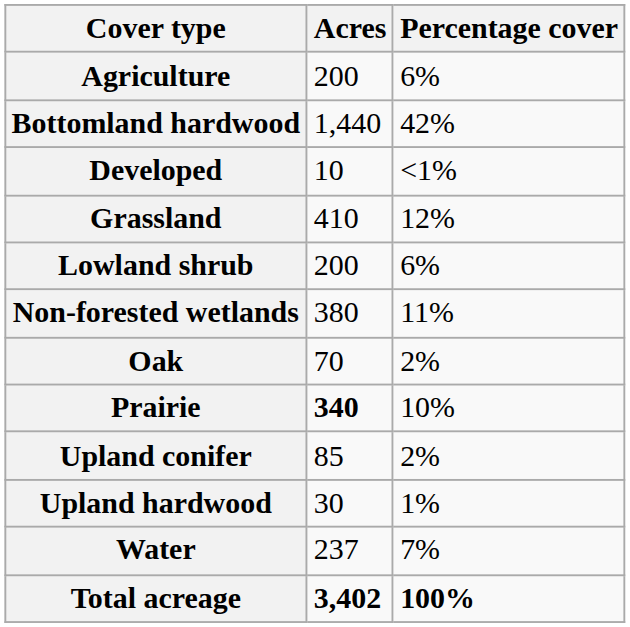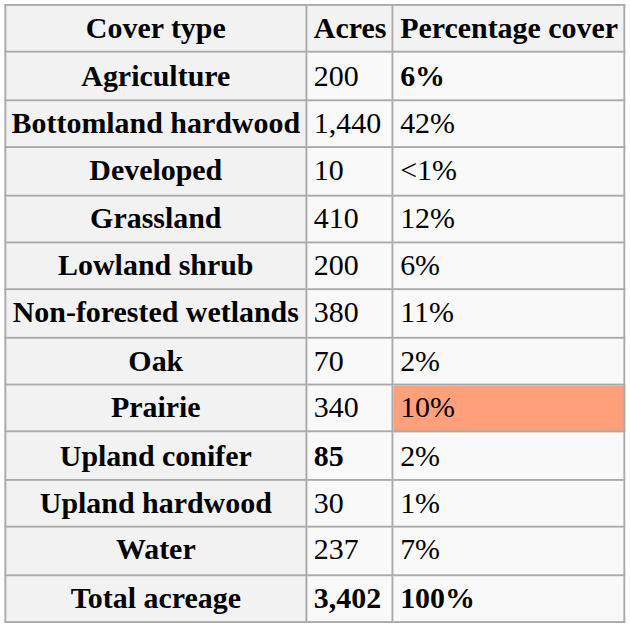Agriculture | Percentage cover: normal -> bold
Prairie | Acres: bold -> normal
Prairie | Percentage cover: no background -> lightsalmon background
Upland conifer | Acres: normal -> bold
